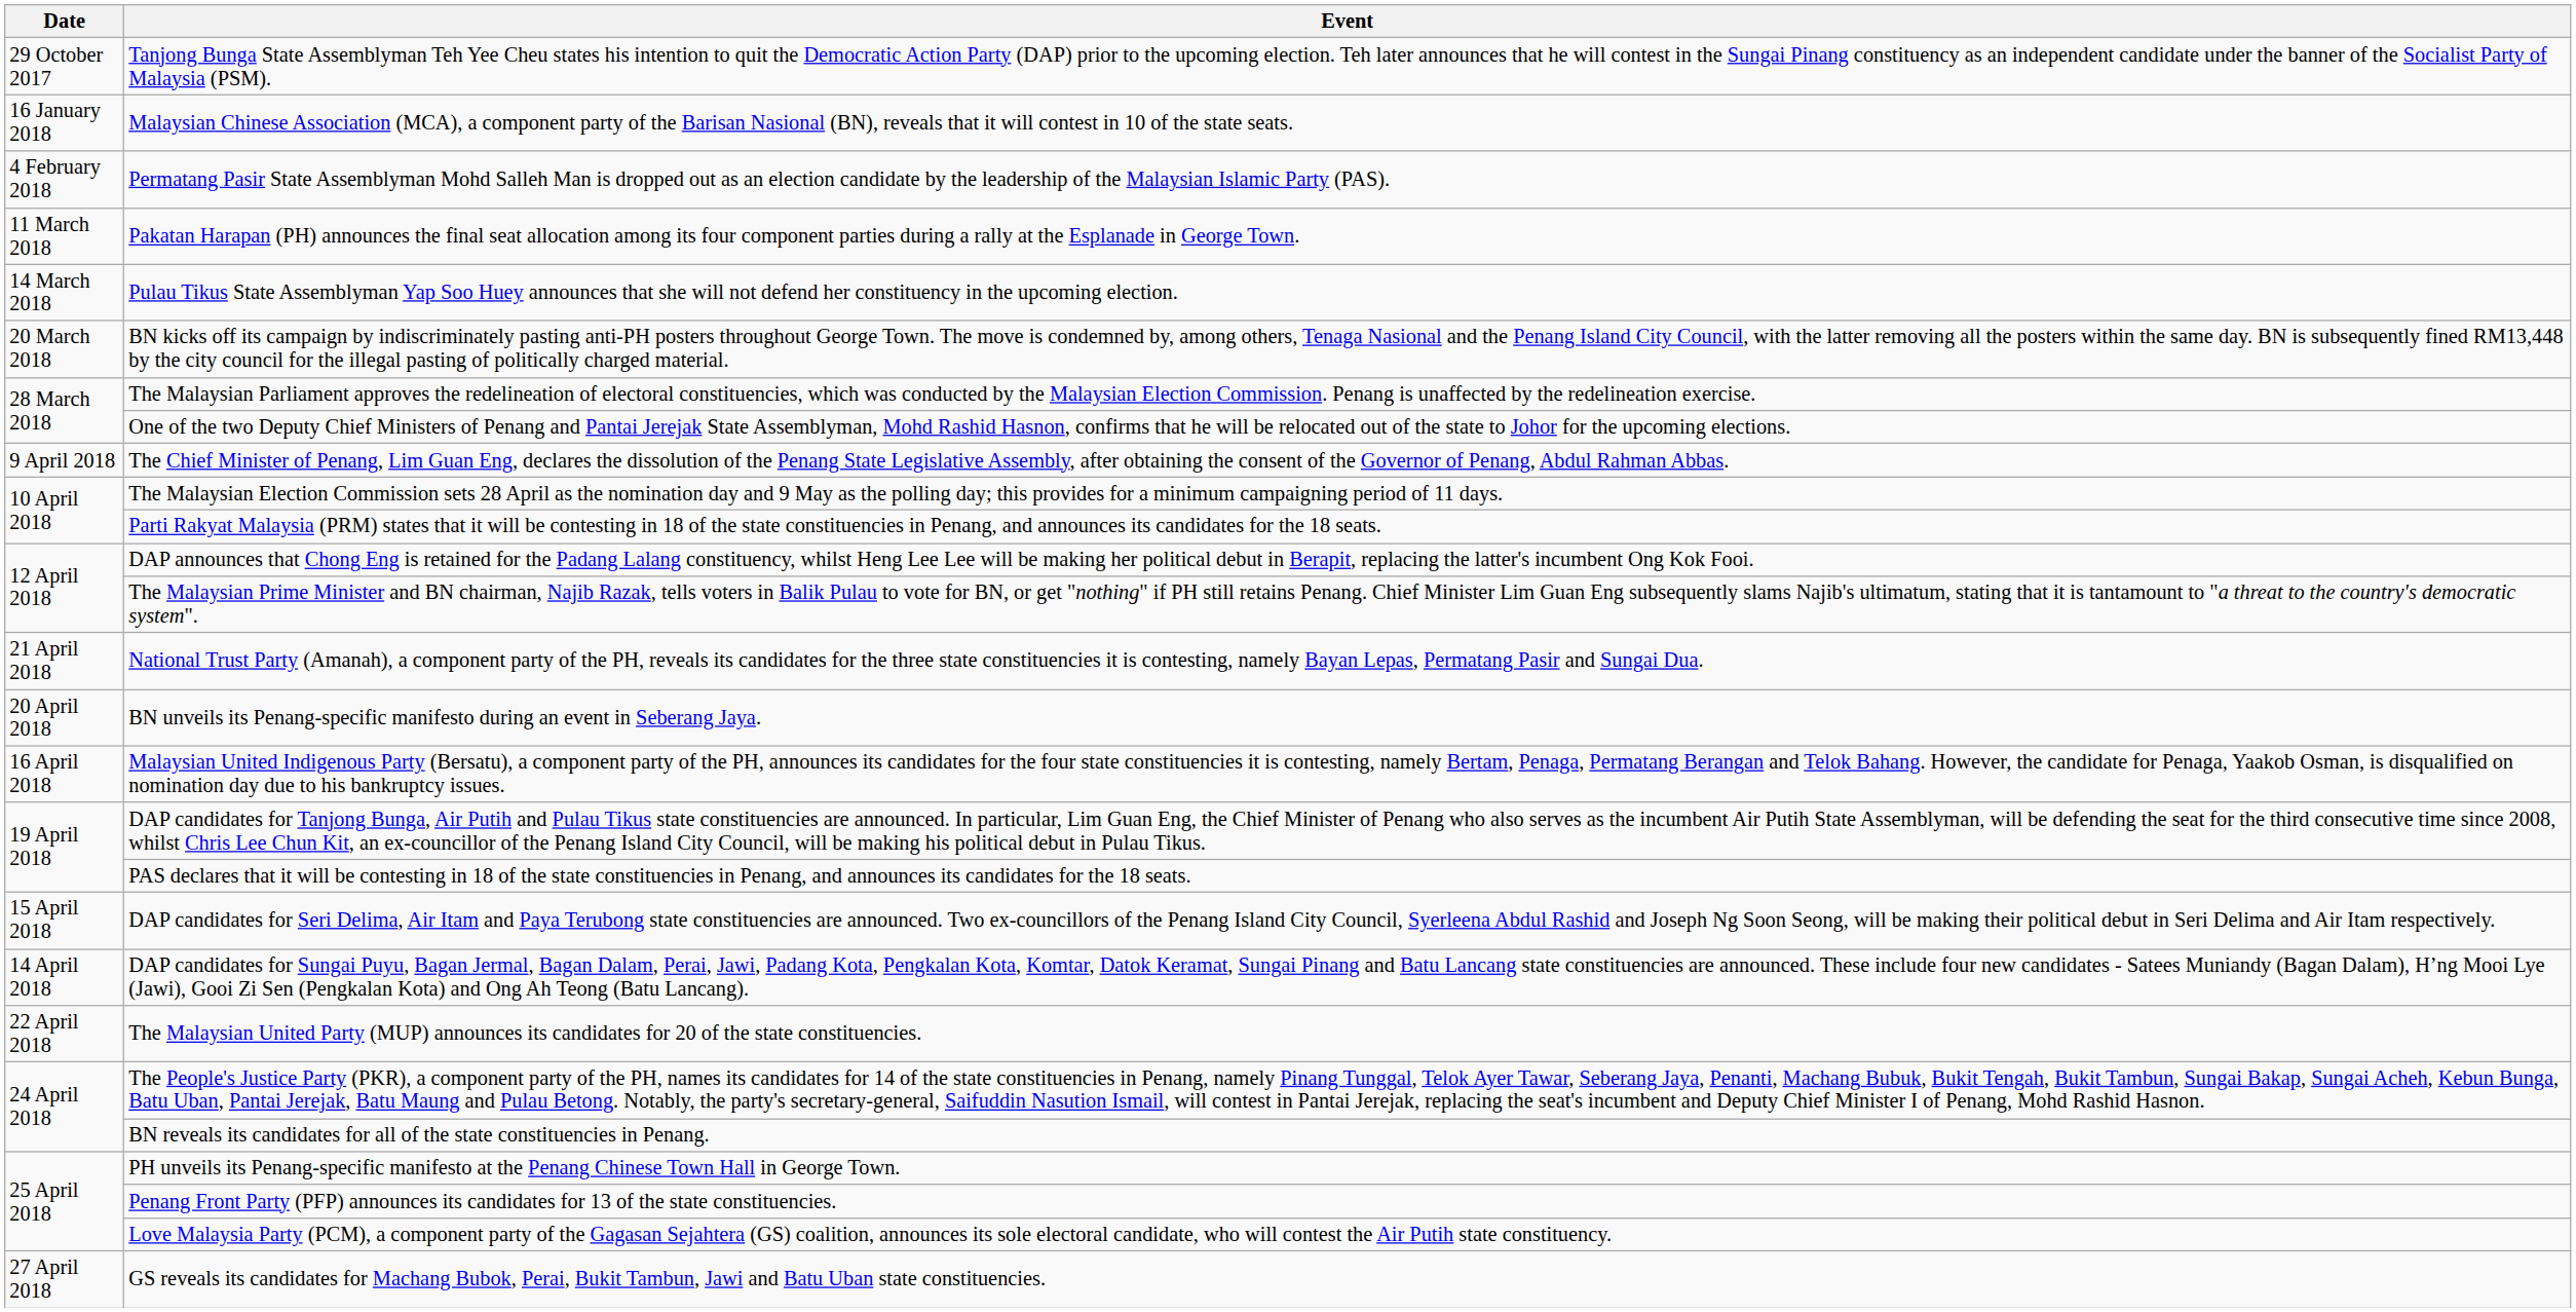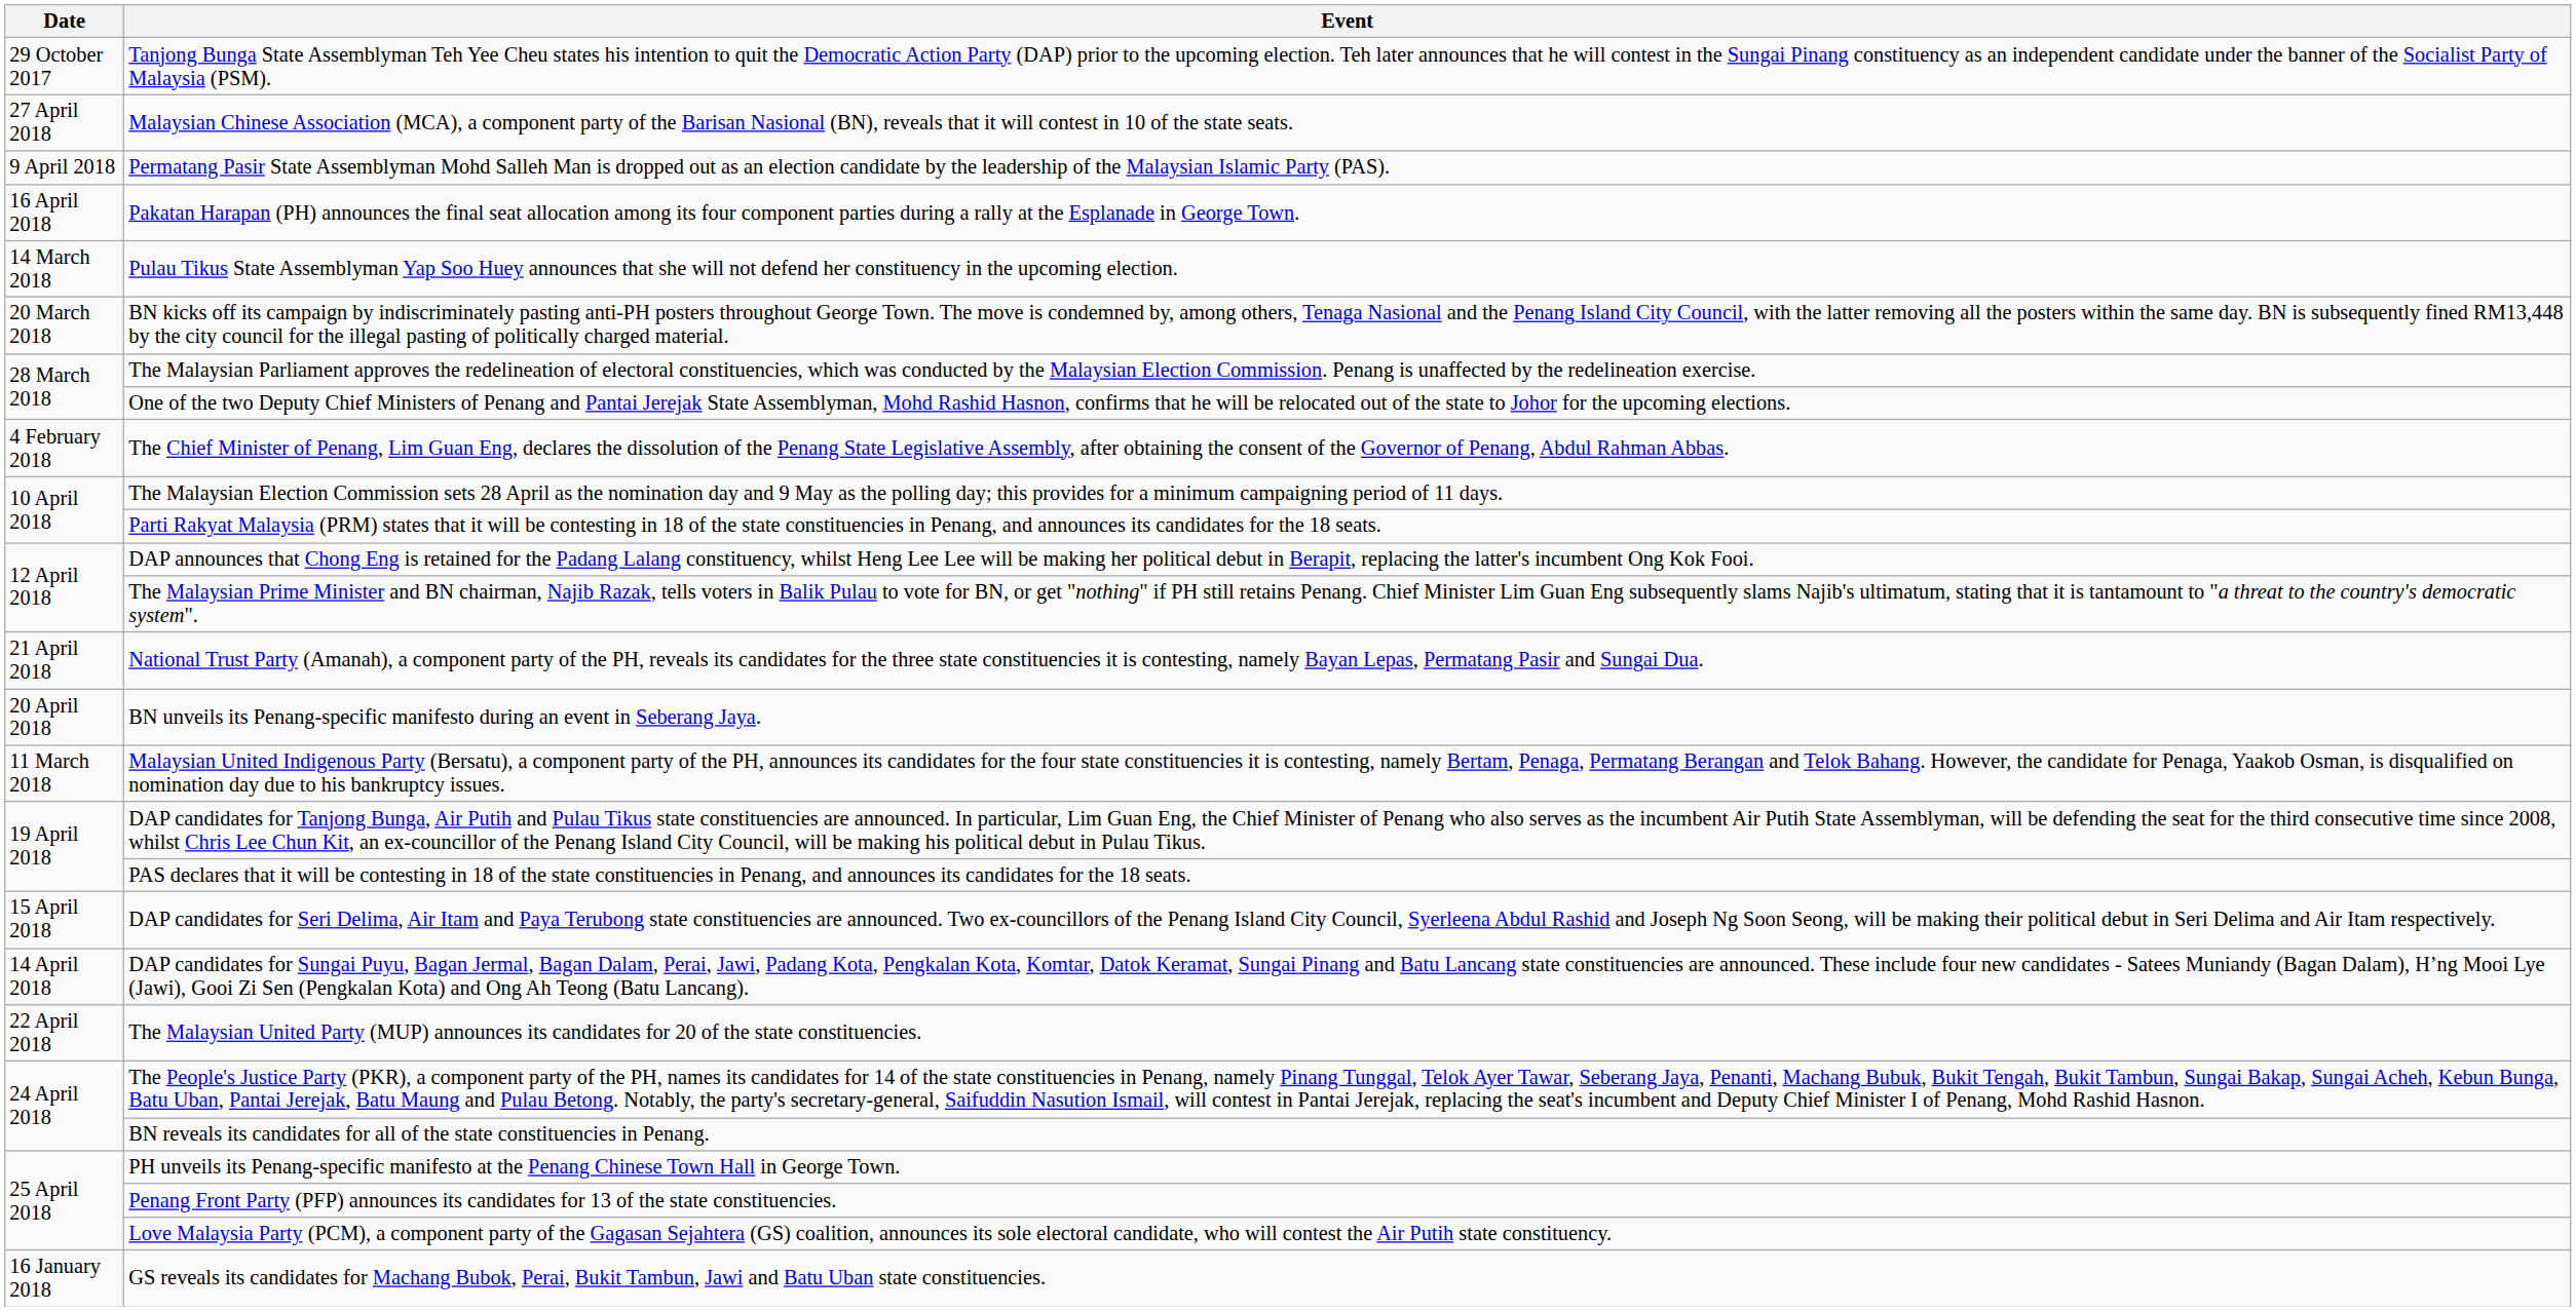row 3 | Date: 16 January 2018 -> 27 April 2018
row 4 | Date: 4 February 2018 -> 9 April 2018
row 5 | Date: 11 March 2018 -> 16 April 2018
row 10 | Date: 9 April 2018 -> 4 February 2018
row 17 | Date: 16 April 2018 -> 11 March 2018
row 28 | Date: 27 April 2018 -> 16 January 2018
